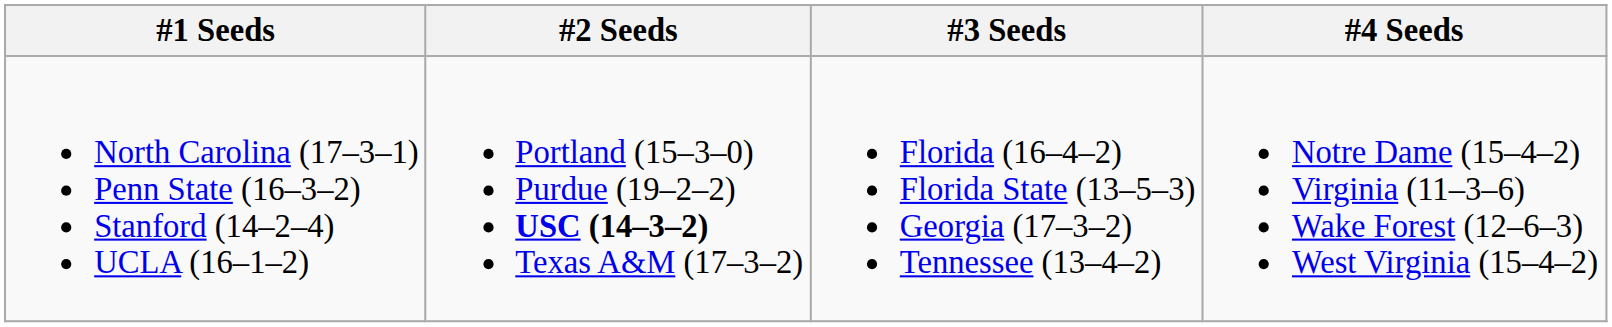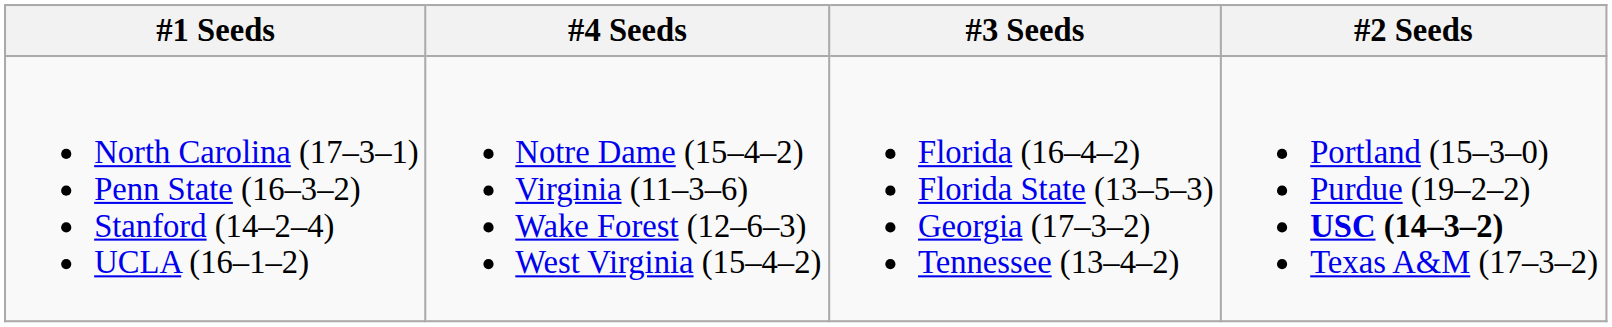columns swapped: #2 Seeds <-> #4 Seeds
